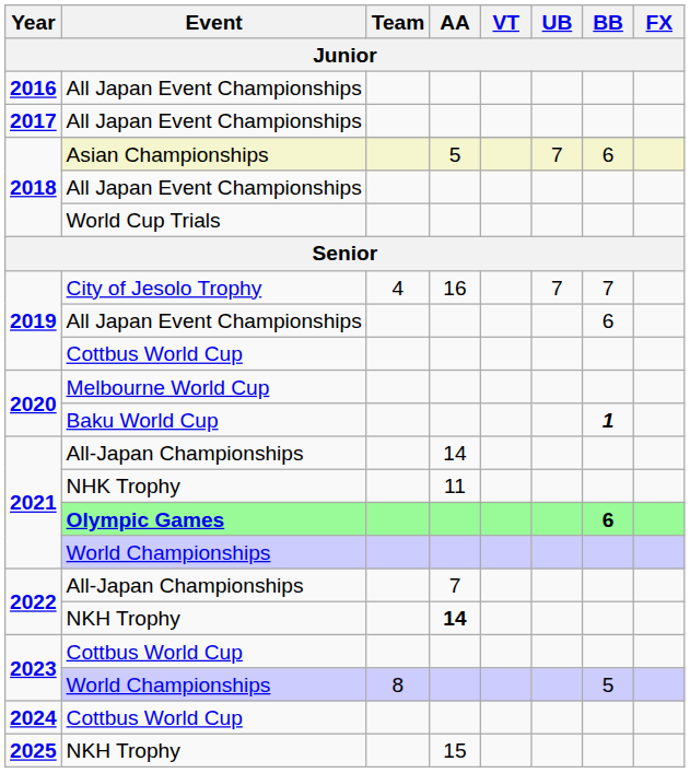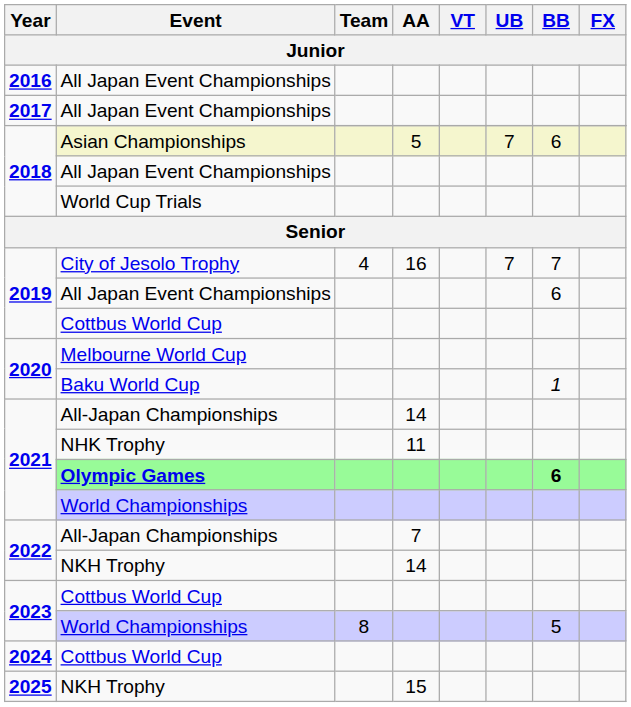Baku World Cup | BB: bold -> normal
2022 / NKH Trophy | AA: bold -> normal
